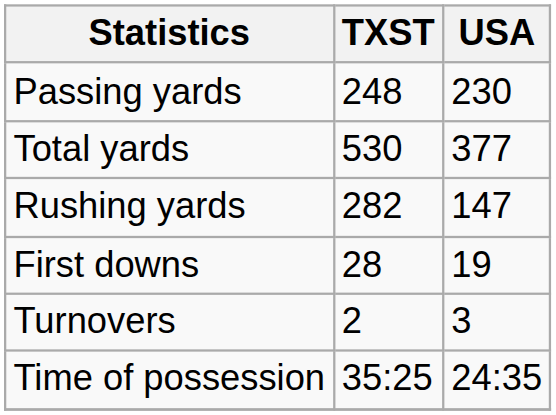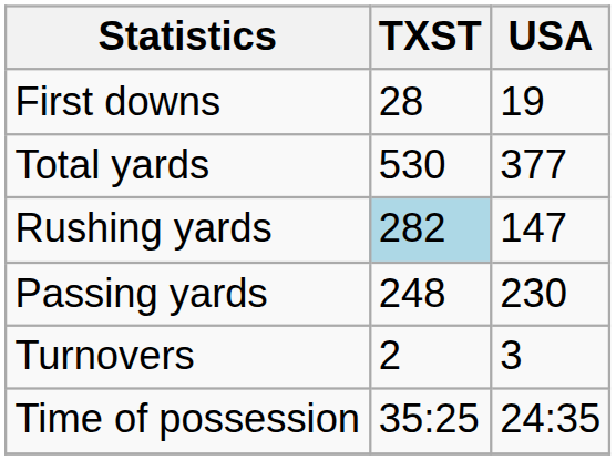rows swapped: First downs <-> Passing yards
Rushing yards | TXST: no background -> lightblue background
